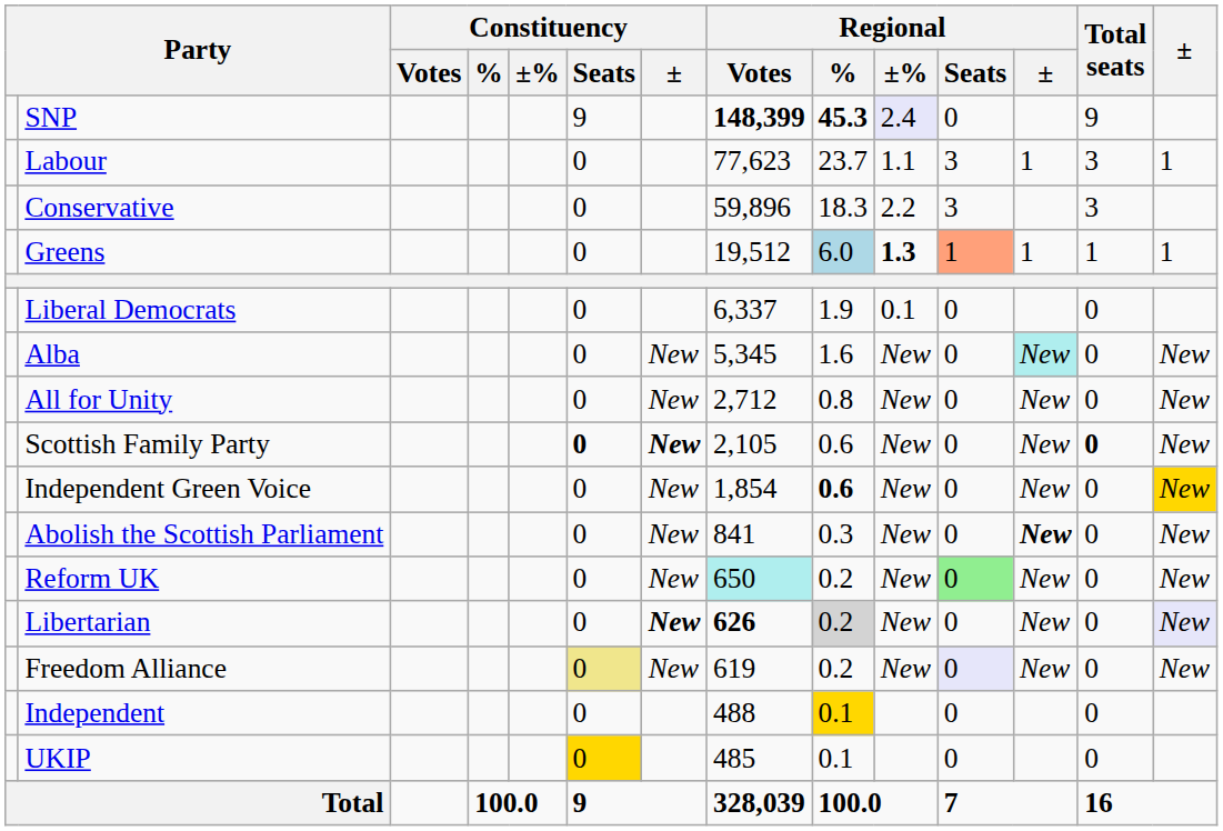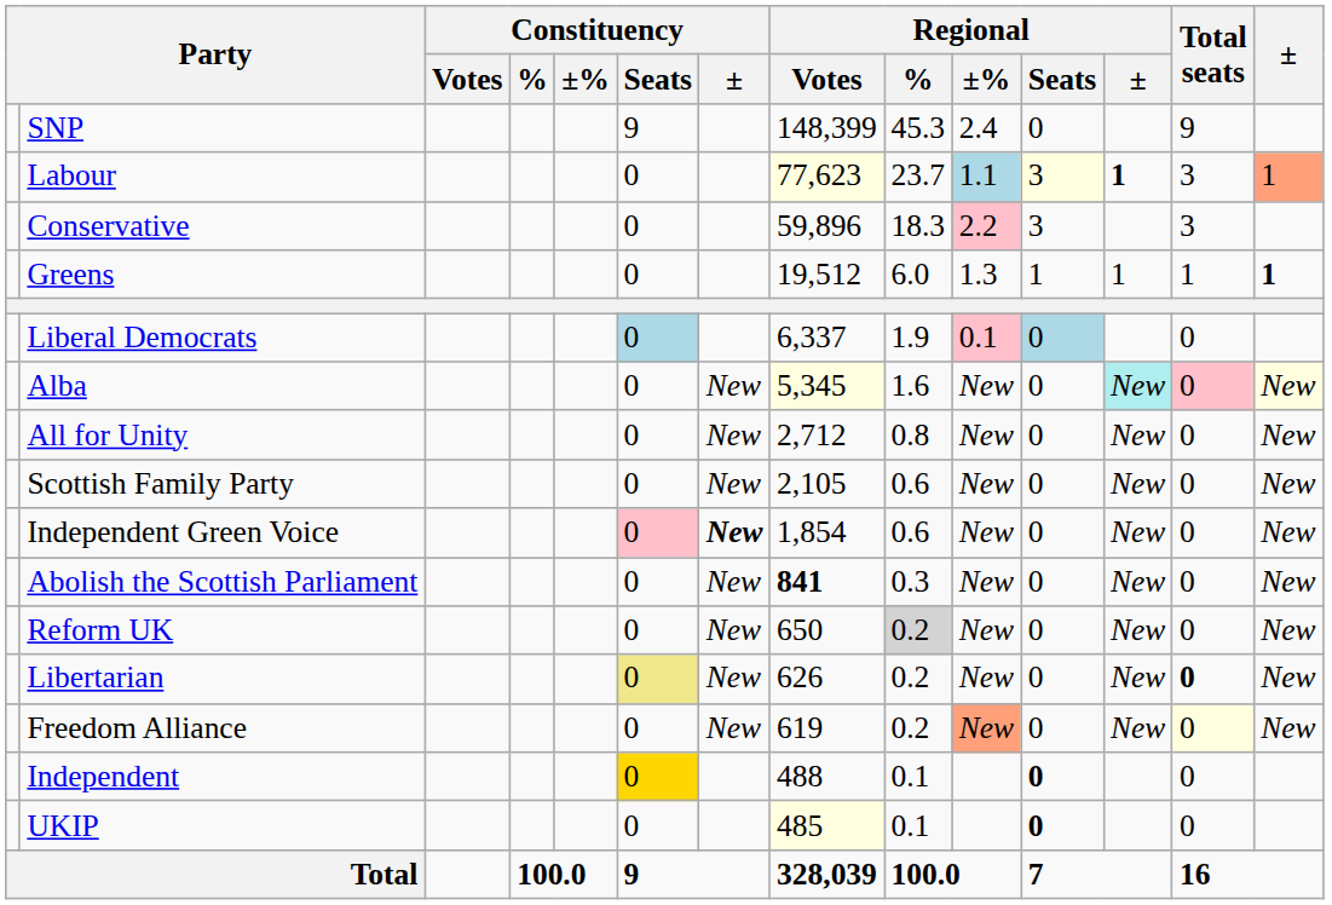SNP | Regional / Votes: bold -> normal
SNP | Regional / %: bold -> normal
SNP | Regional / ±%: lavender background -> no background
Labour | Regional / Votes: no background -> lightyellow background
Labour | Regional / ±%: no background -> lightblue background
Labour | Regional / Seats: no background -> lightyellow background
Labour | Regional / ±: normal -> bold
Labour | ±: no background -> lightsalmon background
Conservative | Regional / ±%: no background -> pink background
Greens | Regional / %: lightblue background -> no background
Greens | Regional / ±%: bold -> normal
Greens | Regional / Seats: lightsalmon background -> no background
Greens | ±: normal -> bold
Liberal Democrats | Constituency / Seats: no background -> lightblue background
Liberal Democrats | Regional / ±%: no background -> pink background
Liberal Democrats | Regional / Seats: no background -> lightblue background
Alba | Regional / Votes: no background -> lightyellow background
Alba | Total seats: no background -> pink background
Alba | ±: no background -> lightyellow background
Scottish Family Party | Constituency / Seats: bold -> normal
Scottish Family Party | Constituency / ±: bold -> normal
Scottish Family Party | Total seats: bold -> normal
Independent Green Voice | Constituency / Seats: no background -> pink background
Independent Green Voice | Constituency / ±: normal -> bold
Independent Green Voice | Regional / %: bold -> normal
Independent Green Voice | ±: gold background -> no background
Abolish the Scottish Parliament | Regional / Votes: normal -> bold
Abolish the Scottish Parliament | Regional / ±: bold -> normal
Reform UK | Regional / Votes: paleturquoise background -> no background
Reform UK | Regional / %: no background -> lightgrey background
Reform UK | Regional / Seats: lightgreen background -> no background
Libertarian | Constituency / Seats: no background -> khaki background
Libertarian | Constituency / ±: bold -> normal
Libertarian | Regional / Votes: bold -> normal
Libertarian | Regional / %: lightgrey background -> no background
Libertarian | Total seats: normal -> bold
Libertarian | ±: lavender background -> no background
Freedom Alliance | Constituency / Seats: khaki background -> no background
Freedom Alliance | Regional / ±%: no background -> lightsalmon background
Freedom Alliance | Regional / Seats: lavender background -> no background
Freedom Alliance | Total seats: no background -> lightyellow background
Independent | Constituency / Seats: no background -> gold background
Independent | Regional / %: gold background -> no background
Independent | Regional / Seats: normal -> bold
UKIP | Constituency / Seats: gold background -> no background
UKIP | Regional / Votes: no background -> lightyellow background
UKIP | Regional / Seats: normal -> bold
